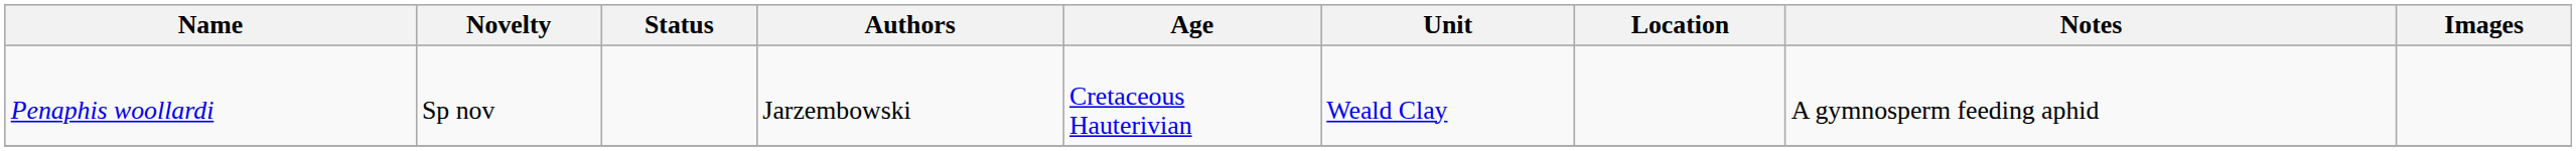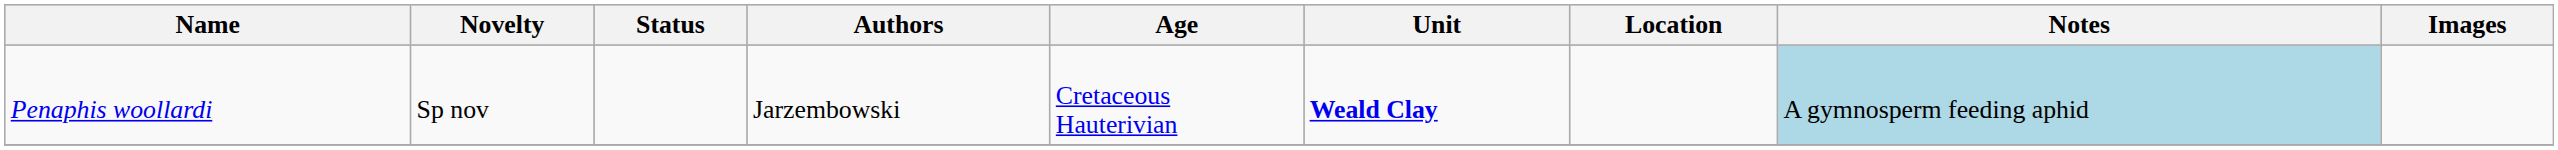Penaphis woollardi | Unit: normal -> bold
Penaphis woollardi | Notes: no background -> lightblue background
